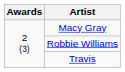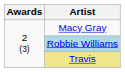Robbie Williams | Artist: no background -> lightblue background
Travis | Artist: no background -> khaki background
